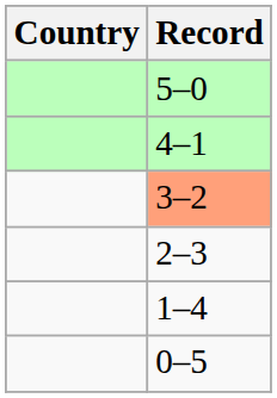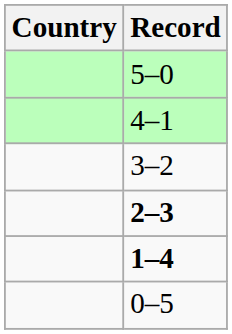3–2 | Record: lightsalmon background -> no background
2–3 | Record: normal -> bold
1–4 | Record: normal -> bold
